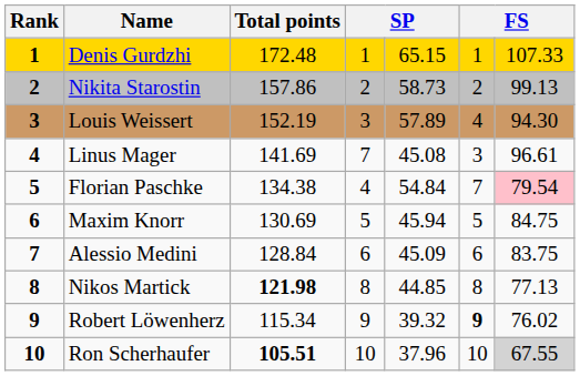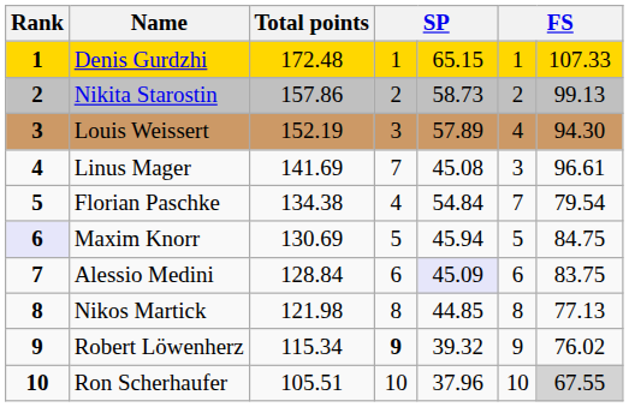Florian Paschke | column 7: pink background -> no background
Maxim Knorr | Rank: no background -> lavender background
Alessio Medini | column 5: no background -> lavender background
Nikos Martick | Total points: bold -> normal
Robert Löwenherz | column 4: normal -> bold
Robert Löwenherz | column 6: bold -> normal
Ron Scherhaufer | Total points: bold -> normal
